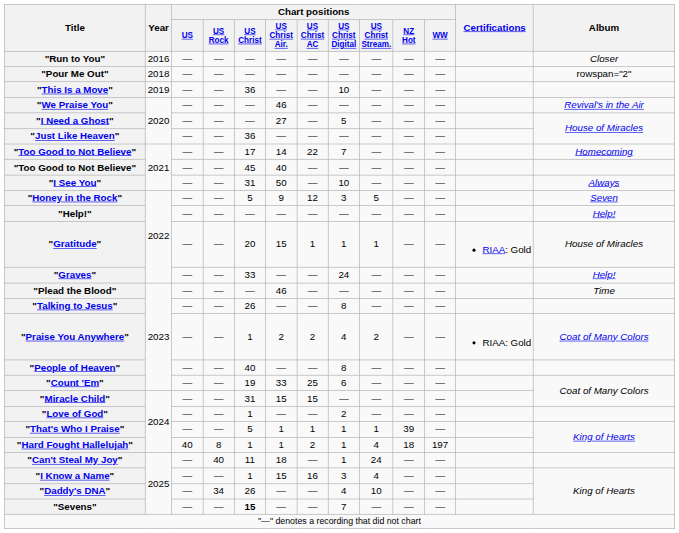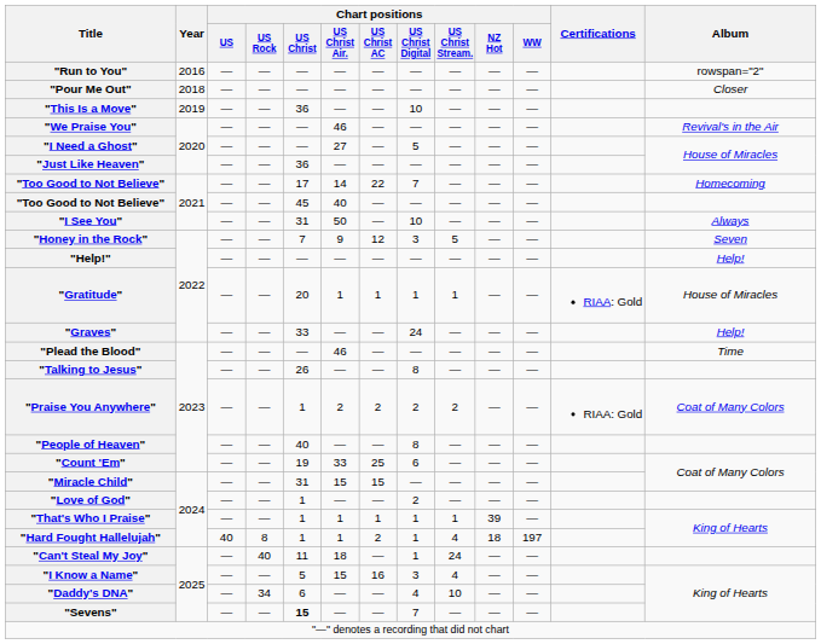"Run to You" | Album: Closer -> rowspan="2"
"Pour Me Out" | Album: rowspan="2" -> Closer
"Honey in the Rock" | Chart positions / US Christ: 5 -> 7
"Gratitude" | Chart positions / US Christ Air.: 15 -> 1
"Praise You Anywhere" | Chart positions / US Christ Digital: 4 -> 2
"That's Who I Praise" | Chart positions / US Christ: 5 -> 1
"I Know a Name" | Chart positions / US Christ: 1 -> 5
"Daddy's DNA" | Chart positions / US Christ: 26 -> 6
